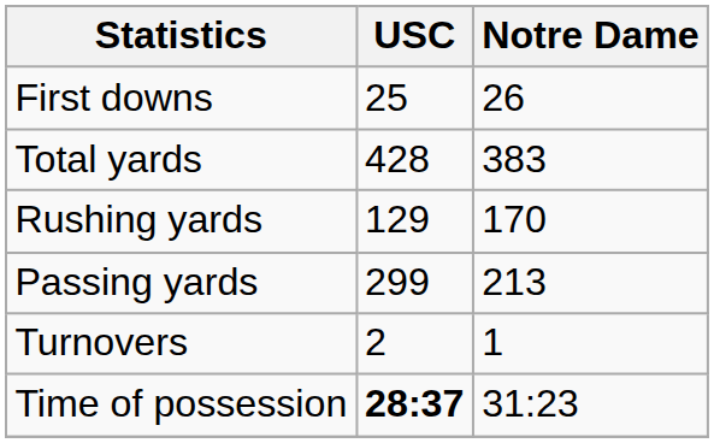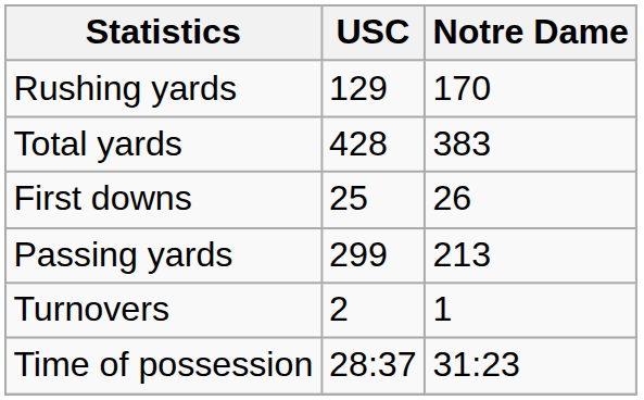rows swapped: First downs <-> Rushing yards
Time of possession | USC: bold -> normal
